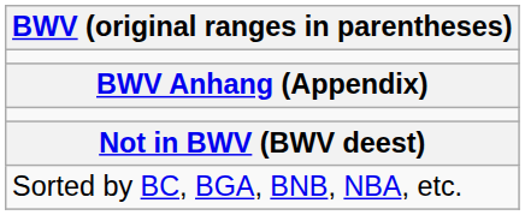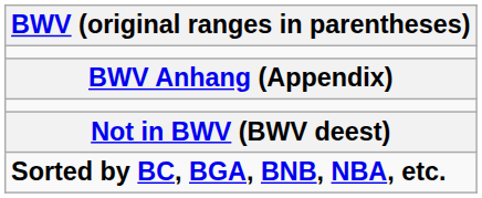row 6 | column 1: normal -> bold
